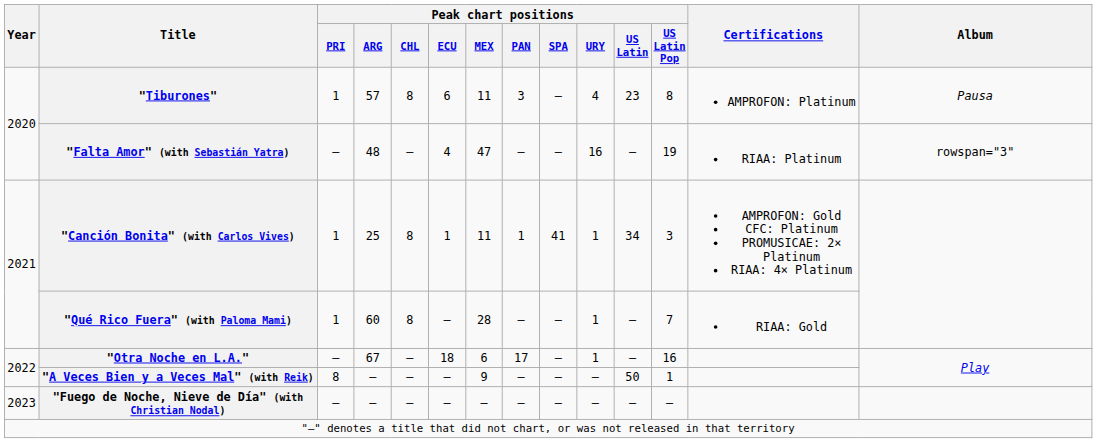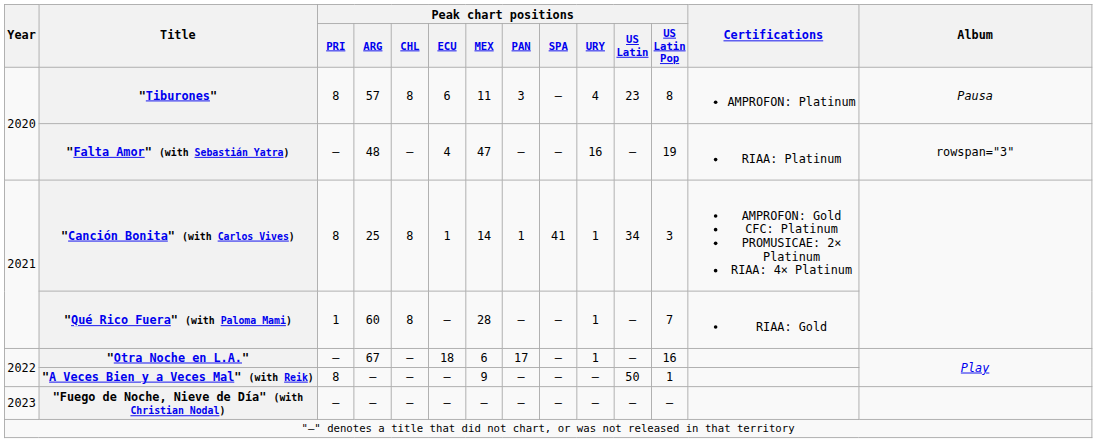"Tiburones" | Peak chart positions / PRI: 1 -> 8
"Canción Bonita" (with Carlos Vives) | Peak chart positions / PRI: 1 -> 8
"Canción Bonita" (with Carlos Vives) | Peak chart positions / MEX: 11 -> 14
